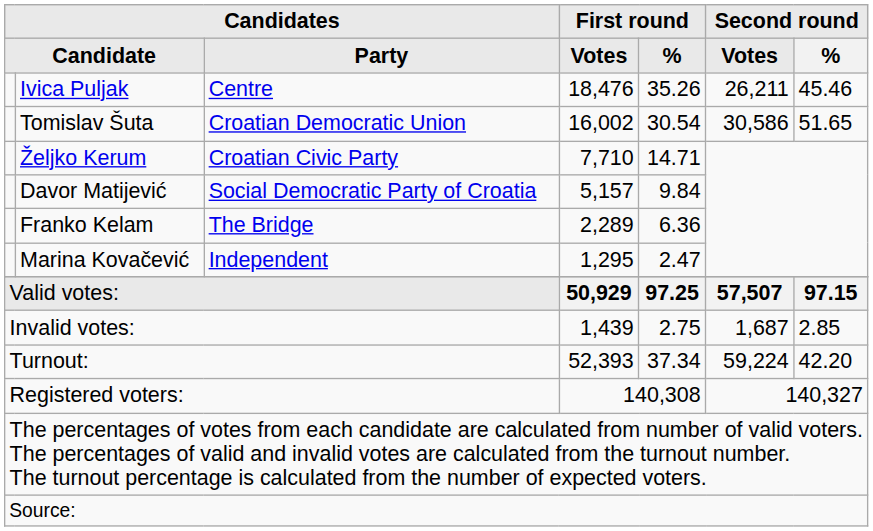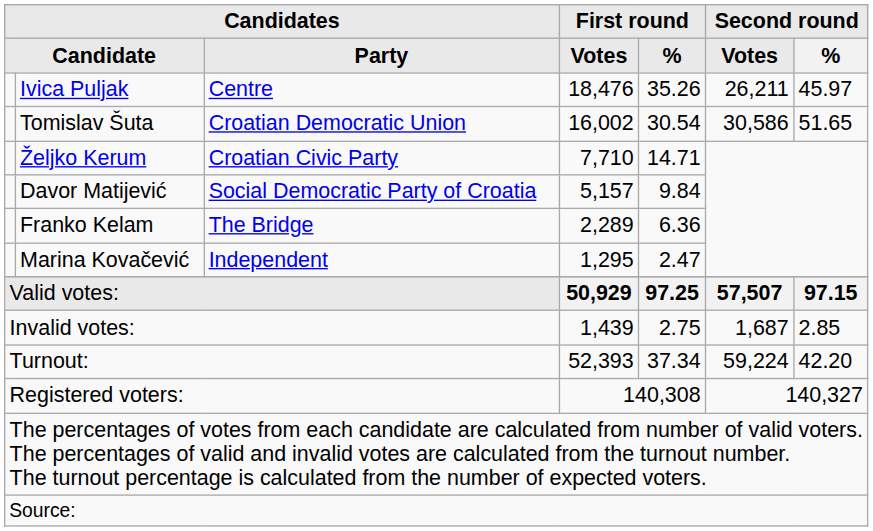Ivica Puljak | Second round / %: 45.46 -> 45.97
